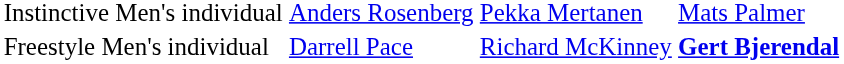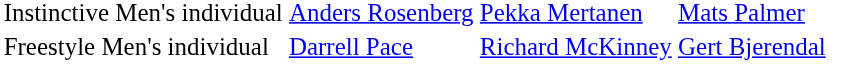Freestyle Men's individual | column 4: bold -> normal
